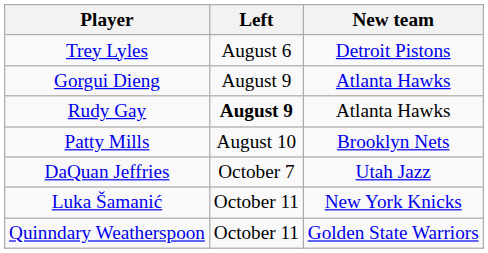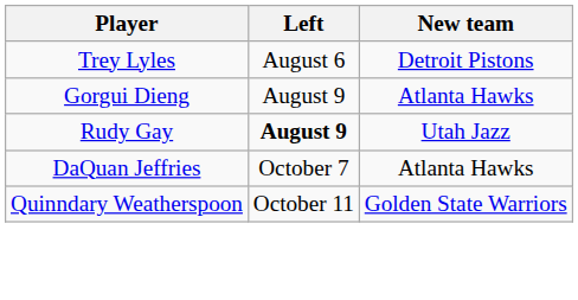Rudy Gay | New team: Atlanta Hawks -> Utah Jazz
- row: Patty Mills | August 10 | Brooklyn Nets
DaQuan Jeffries | New team: Utah Jazz -> Atlanta Hawks
- row: Luka Šamanić | October 11 | New York Knicks
